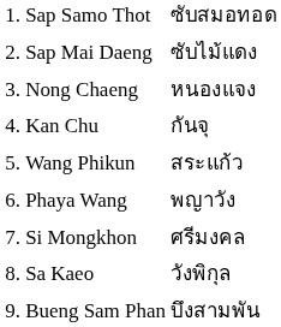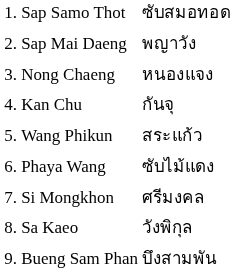Sap Mai Daeng | column 3: ซับไม้แดง -> พญาวัง
Phaya Wang | column 3: พญาวัง -> ซับไม้แดง
